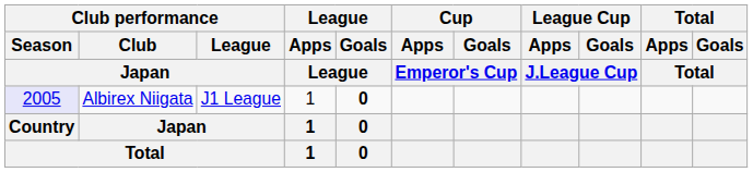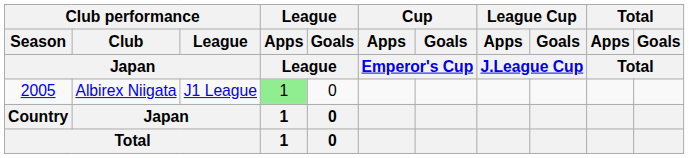Albirex Niigata | Club performance / Season / Japan: lavender background -> no background
Albirex Niigata | League / Apps / League: no background -> lightgreen background
Albirex Niigata | League / Goals / League: bold -> normal
